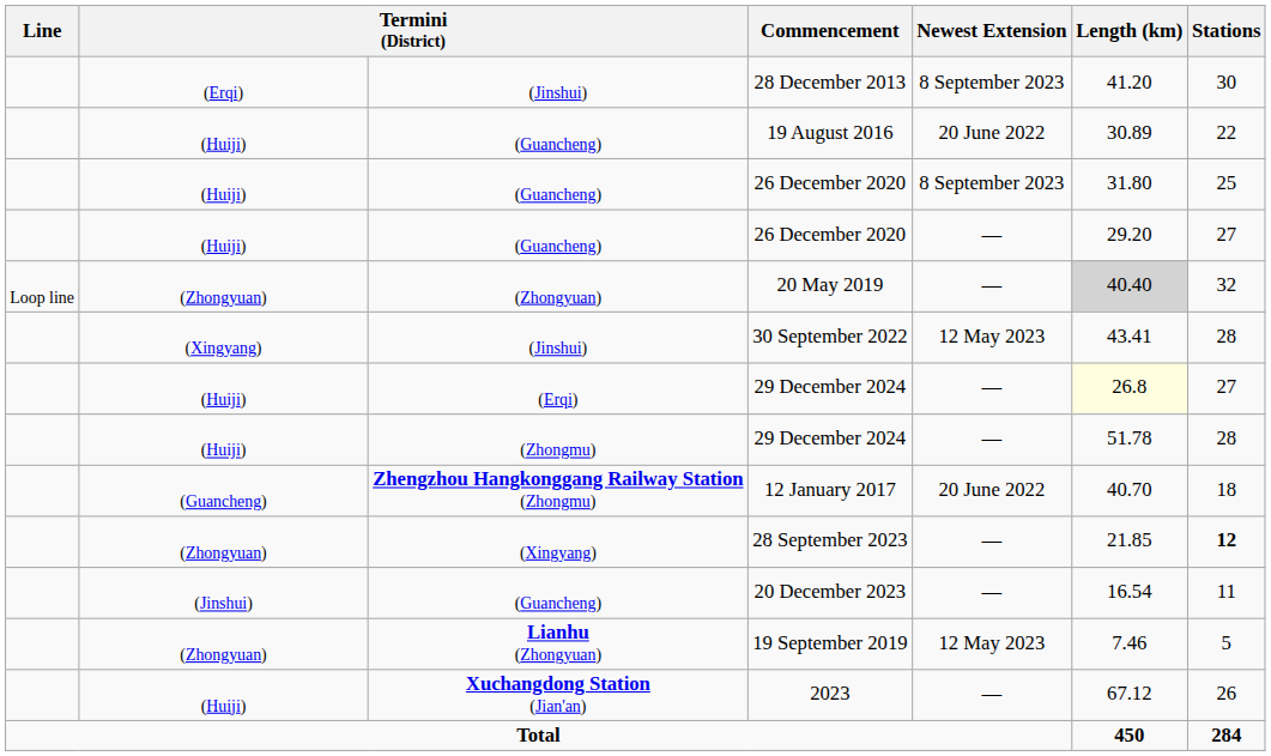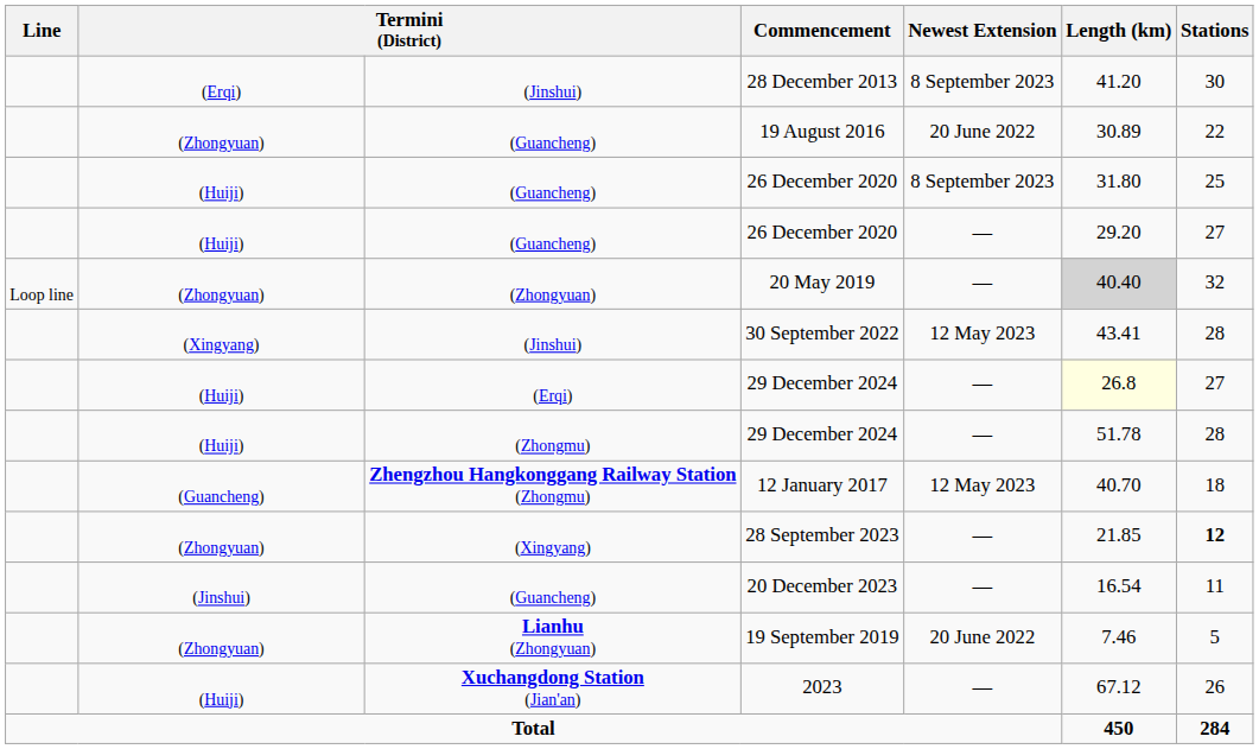19 August 2016 | column 2: (Huiji) -> (Zhongyuan)
12 January 2017 | Newest Extension: 20 June 2022 -> 12 May 2023
19 September 2019 | Newest Extension: 12 May 2023 -> 20 June 2022
